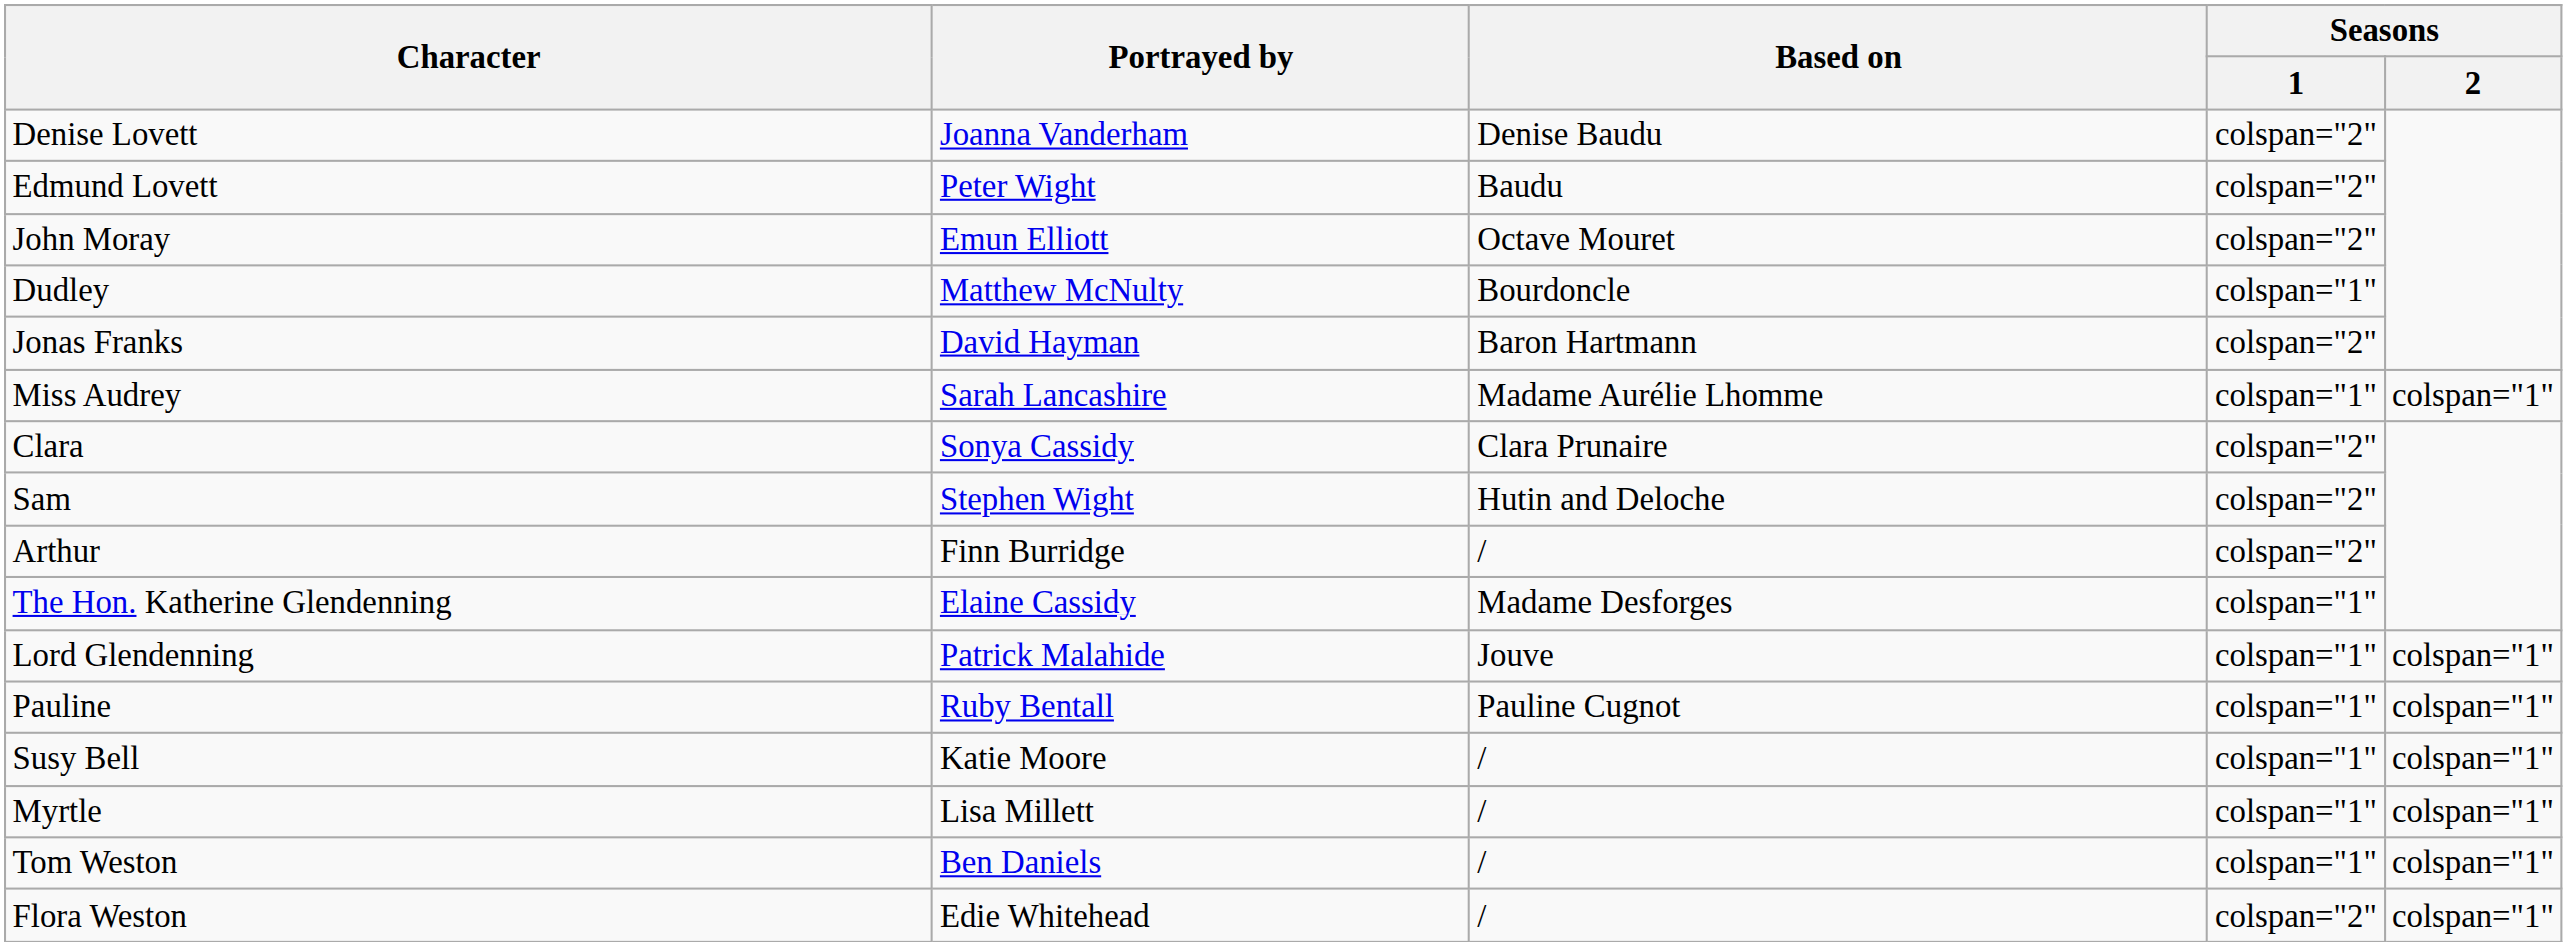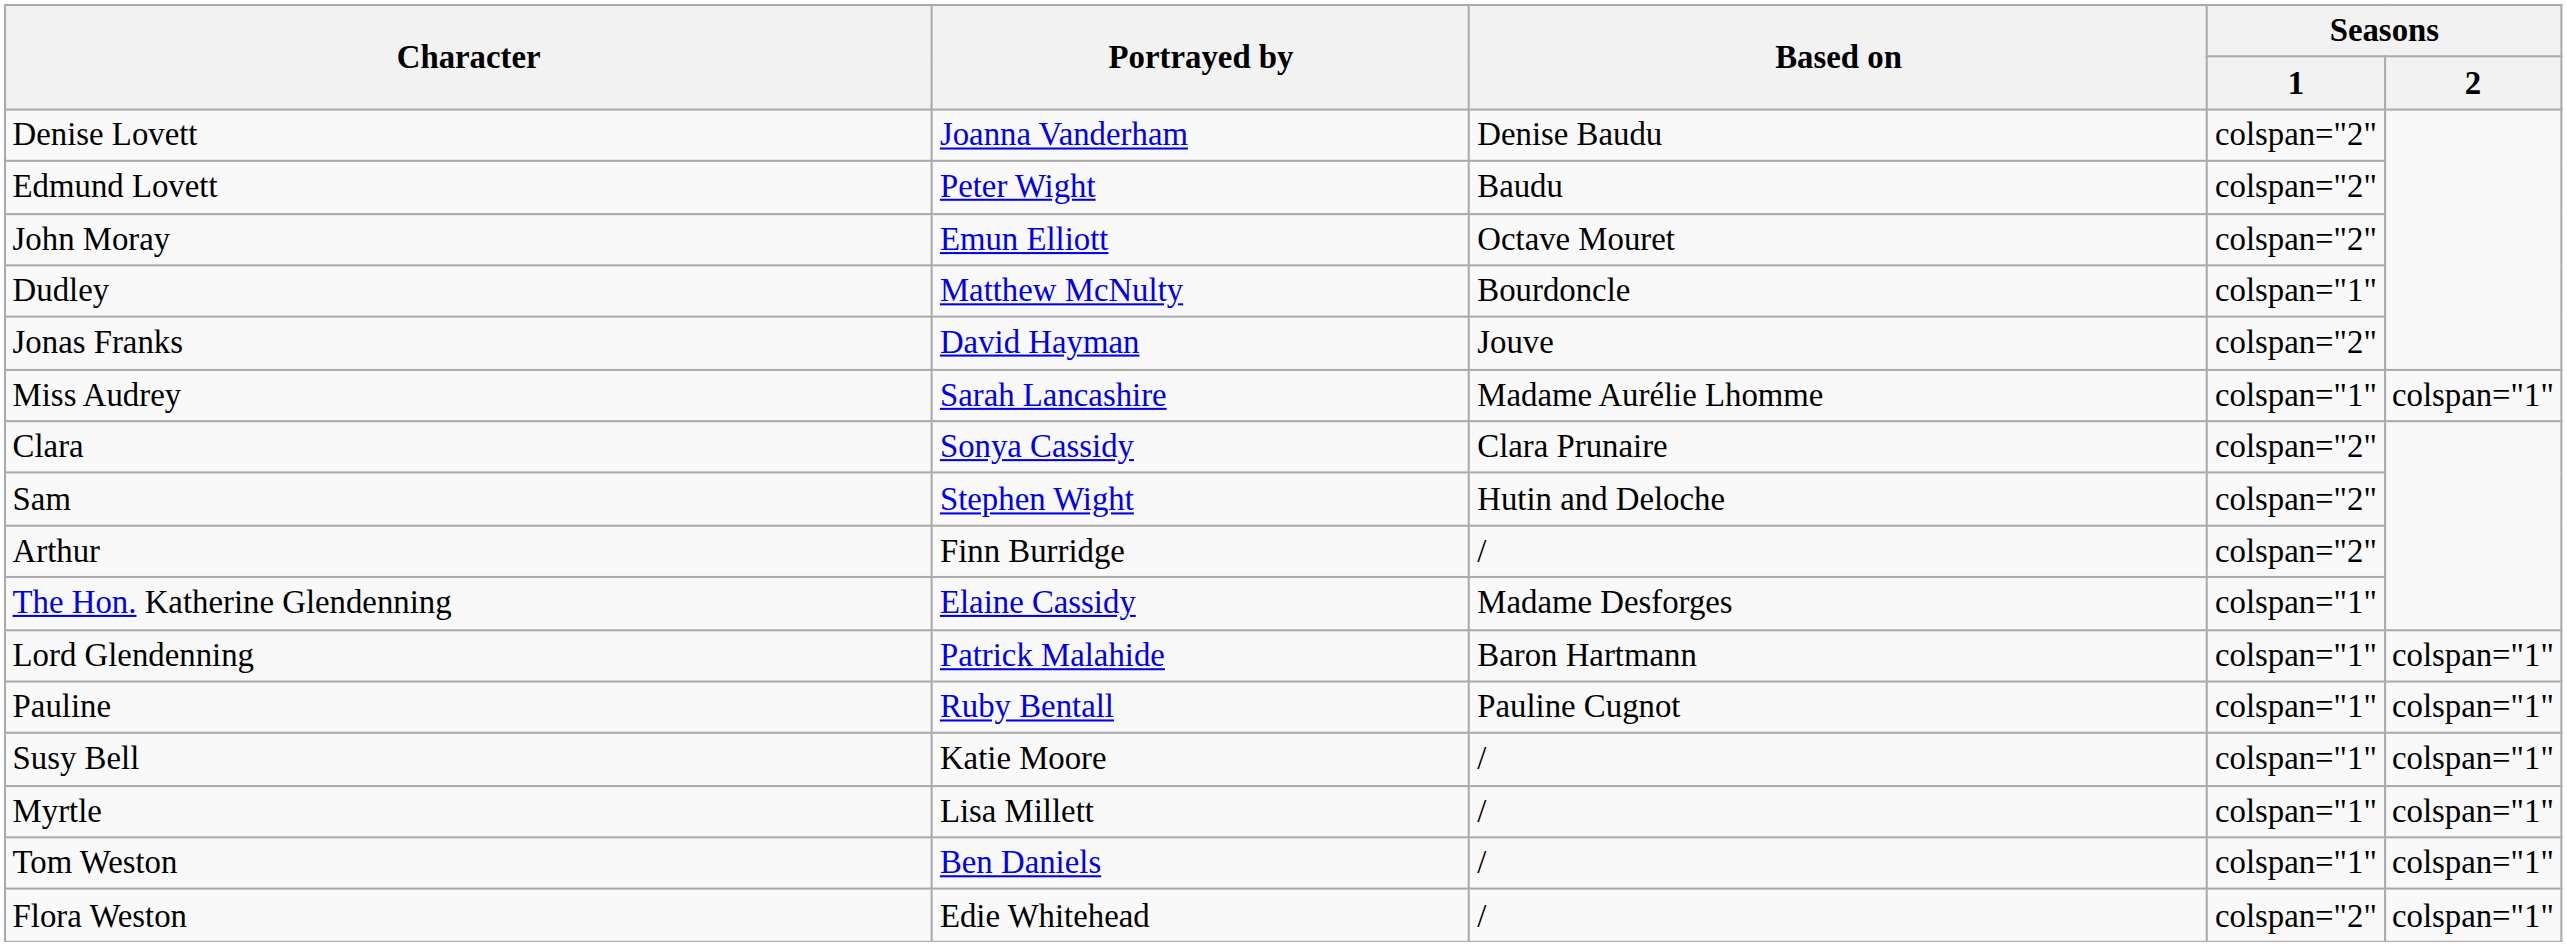Jonas Franks | Based on: Baron Hartmann -> Jouve
Lord Glendenning | Based on: Jouve -> Baron Hartmann
